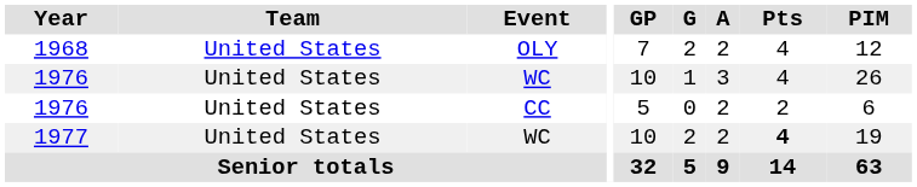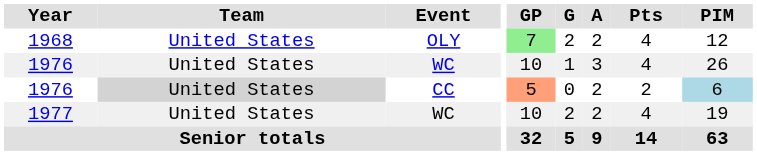1968 | GP: no background -> lightgreen background
1976 / CC | Team: no background -> lightgrey background
1976 / CC | GP: no background -> lightsalmon background
1976 / CC | PIM: no background -> lightblue background
1977 | Pts: bold -> normal
